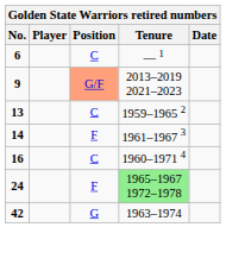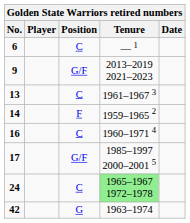9 | Position: lightsalmon background -> no background
13 | Tenure: 1959–1965 2 -> 1961–1967 3
14 | Tenure: 1961–1967 3 -> 1959–1965 2
+ row: 17 | G/F | 1985–1997 2000–2001 5
24 | Position: F -> C
